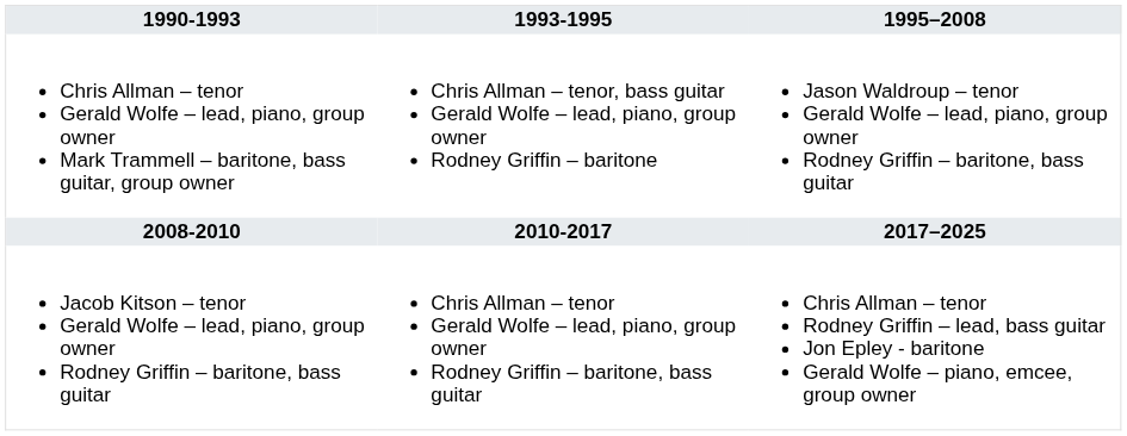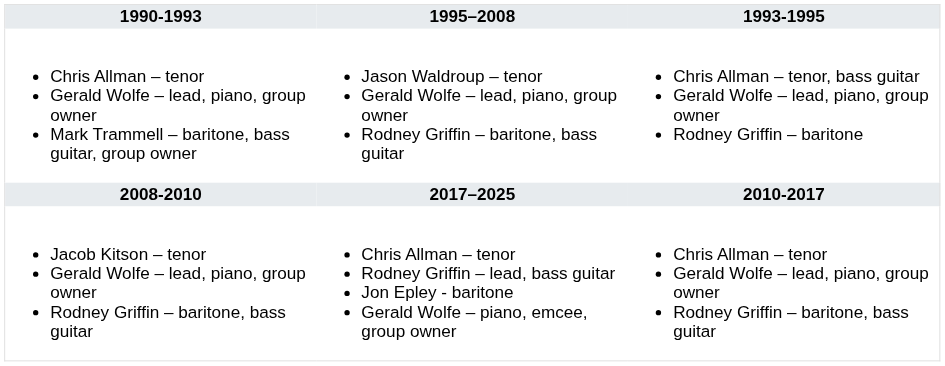columns swapped: 1993-1995 <-> 1995–2008
